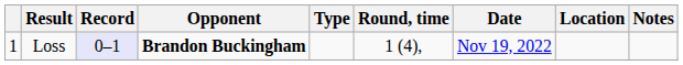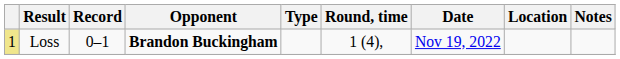Loss | column 1: no background -> khaki background
Loss | Record: lavender background -> no background
